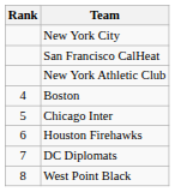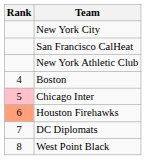Chicago Inter | Rank: no background -> pink background
Houston Firehawks | Rank: no background -> lightsalmon background
